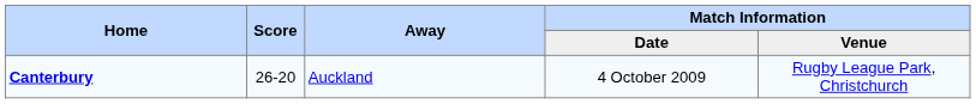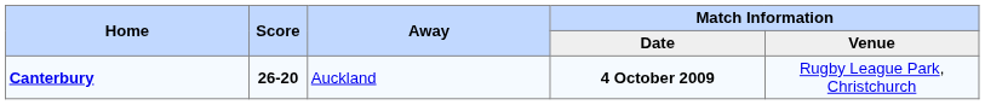Canterbury | Score: normal -> bold
Canterbury | Match Information / Date: normal -> bold
